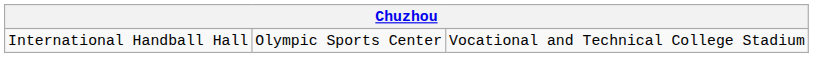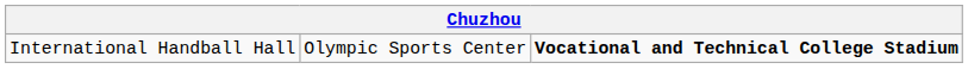International Handball Hall | column 3: normal -> bold
